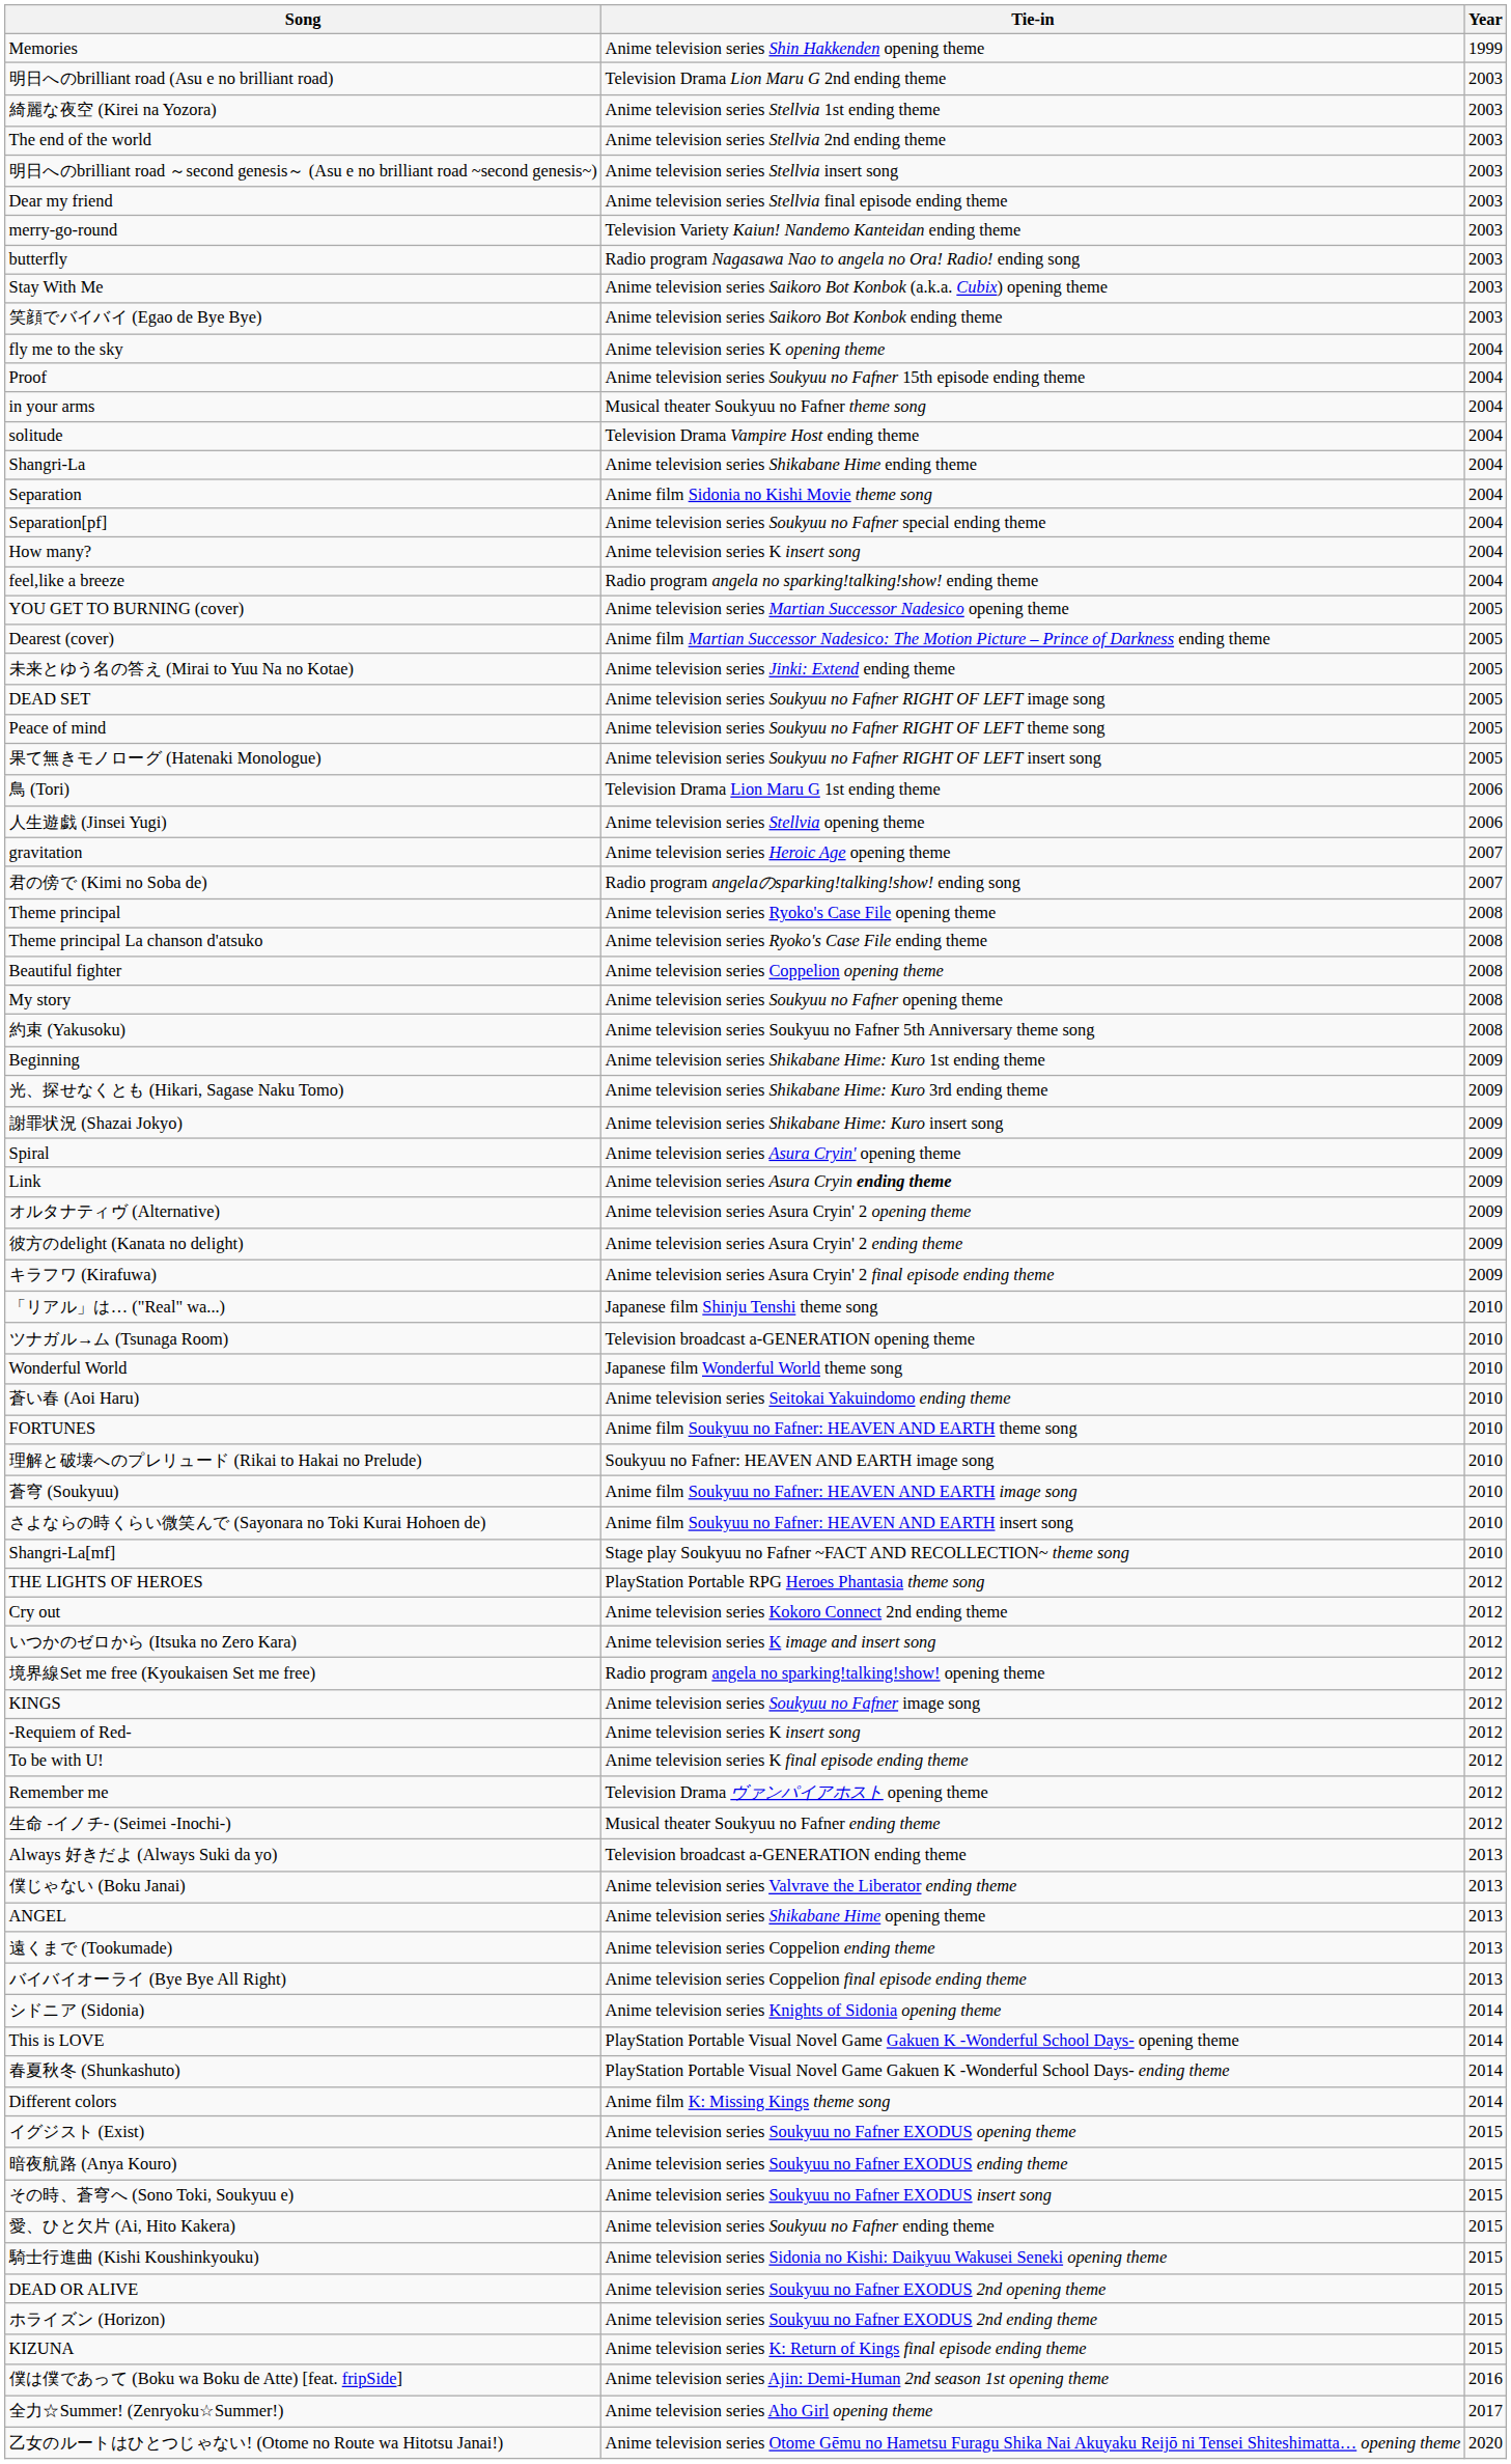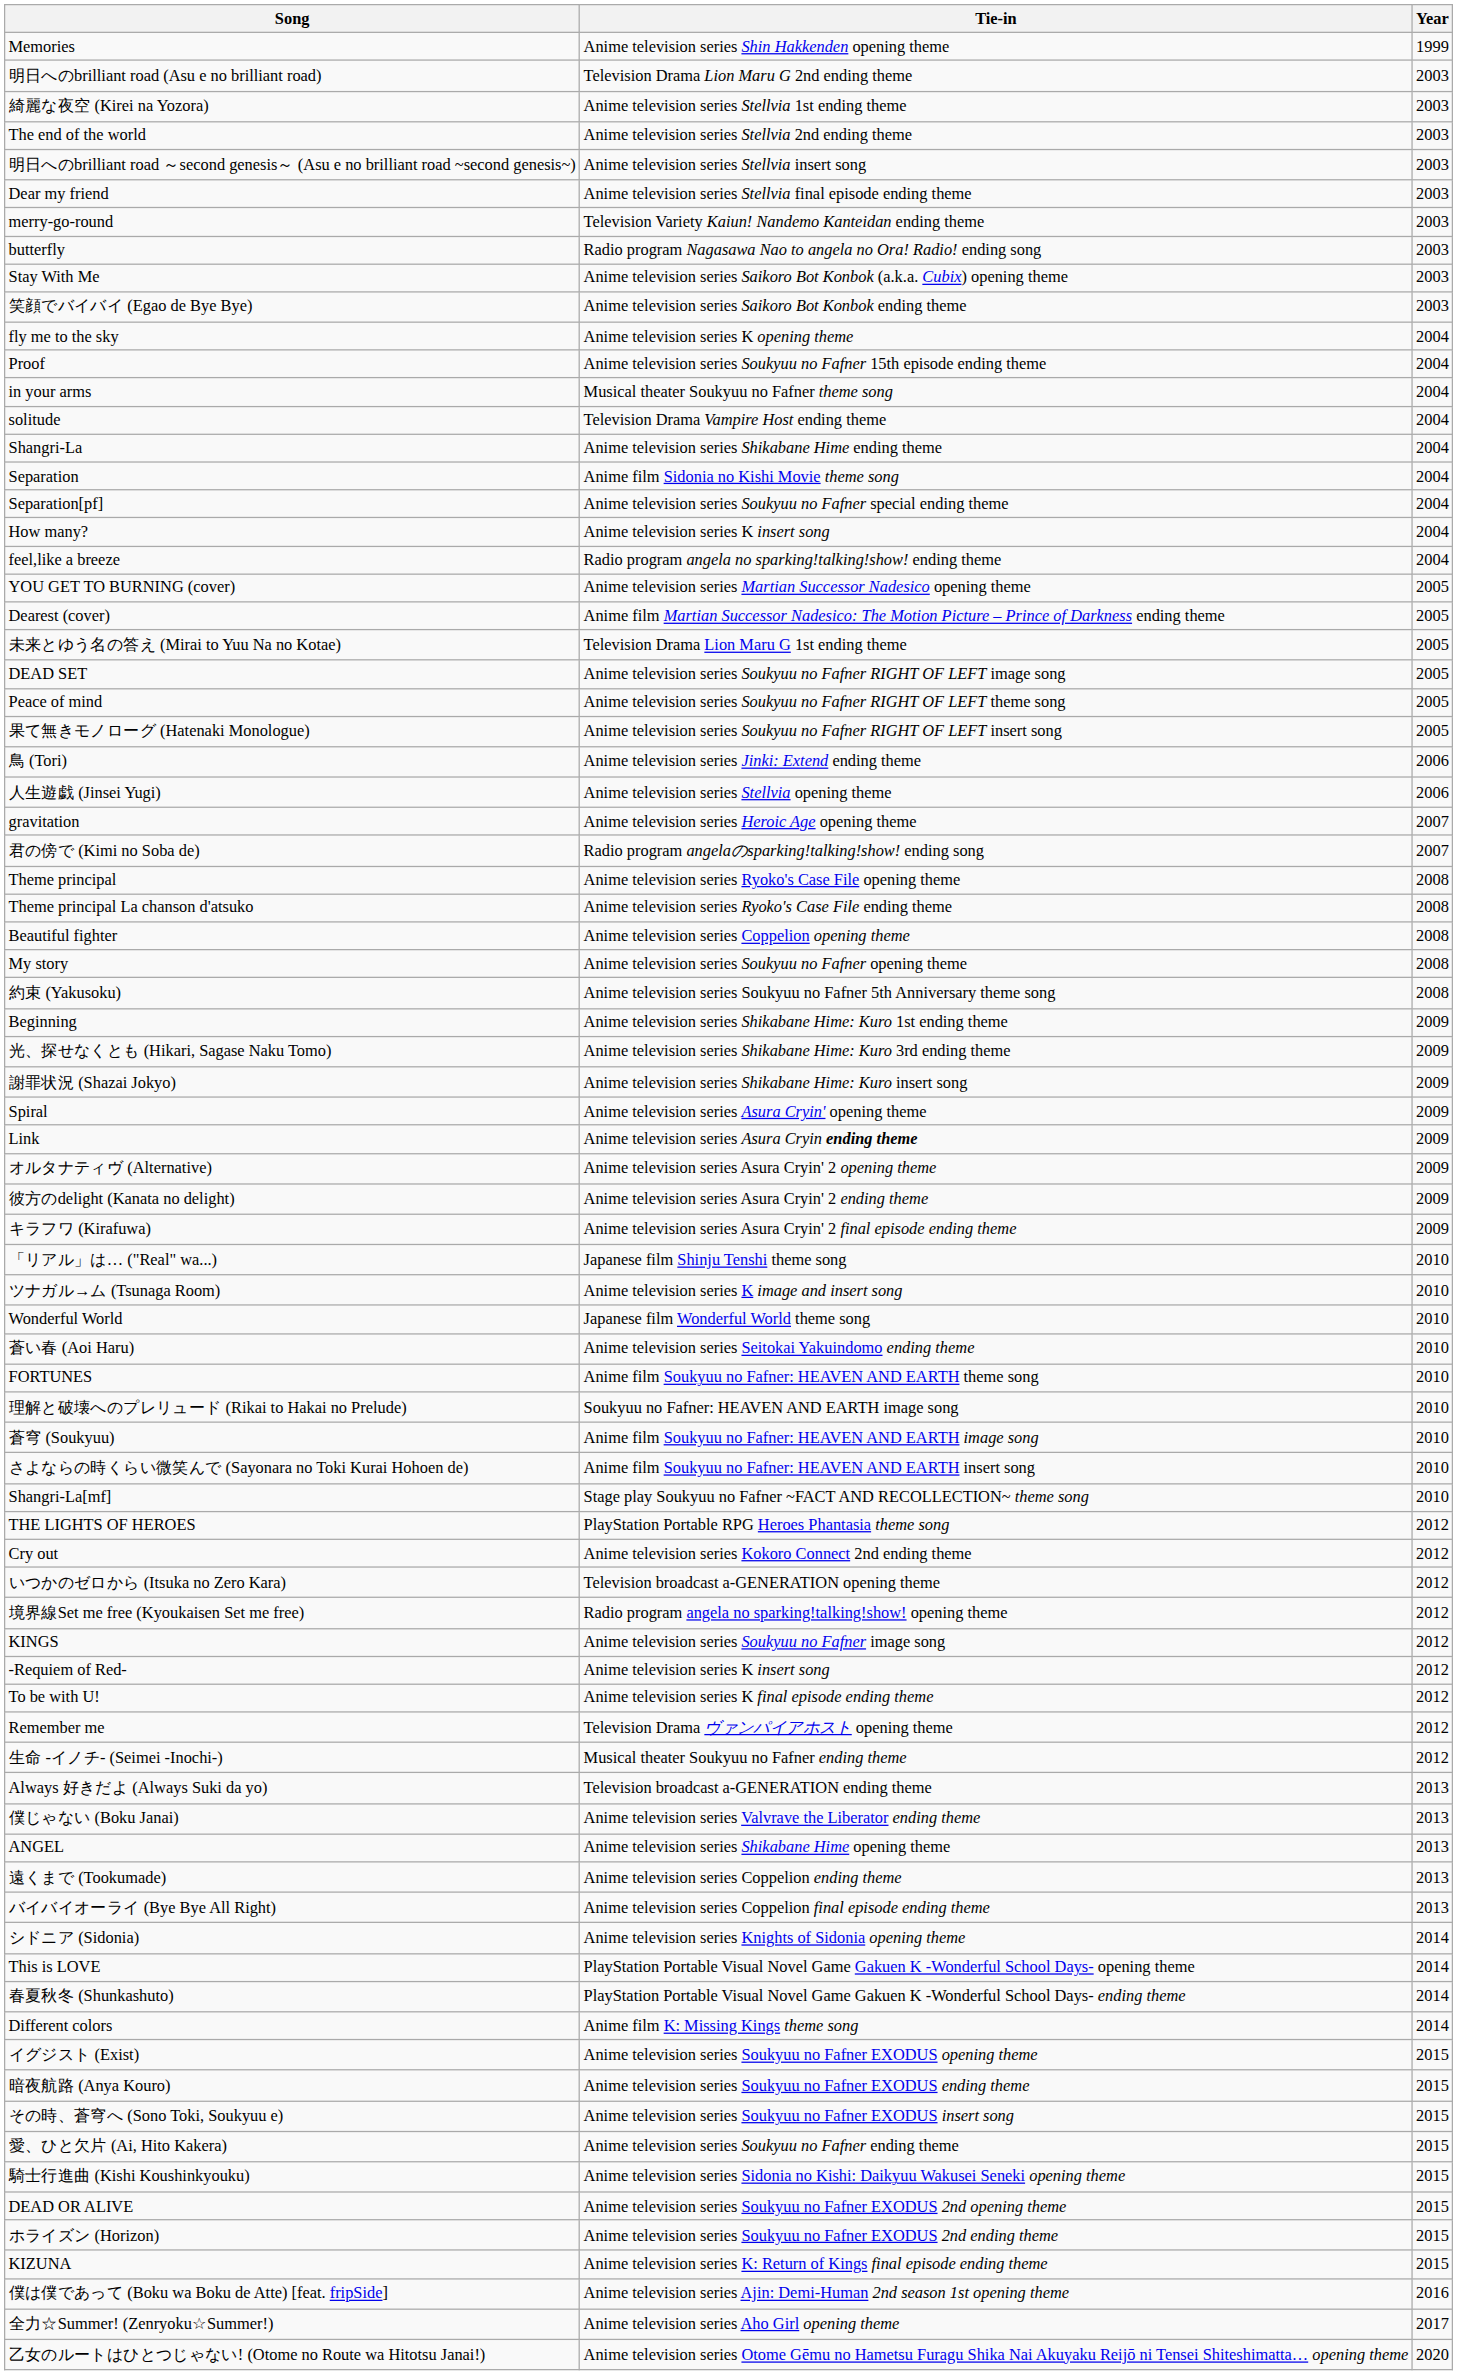未来とゆう名の答え (Mirai to Yuu Na no Kotae) | Tie-in: Anime television series Jinki: Extend ending theme -> Television Drama Lion Maru G 1st ending theme
鳥 (Tori) | Tie-in: Television Drama Lion Maru G 1st ending theme -> Anime television series Jinki: Extend ending theme
ツナガル→ム (Tsunaga Room) | Tie-in: Television broadcast a-GENERATION opening theme -> Anime television series K image and insert song
いつかのゼロから (Itsuka no Zero Kara) | Tie-in: Anime television series K image and insert song -> Television broadcast a-GENERATION opening theme
